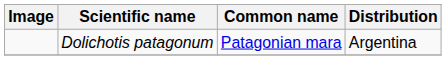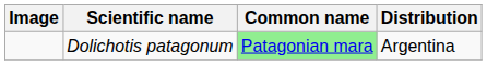Dolichotis patagonum | Common name: no background -> lightgreen background
